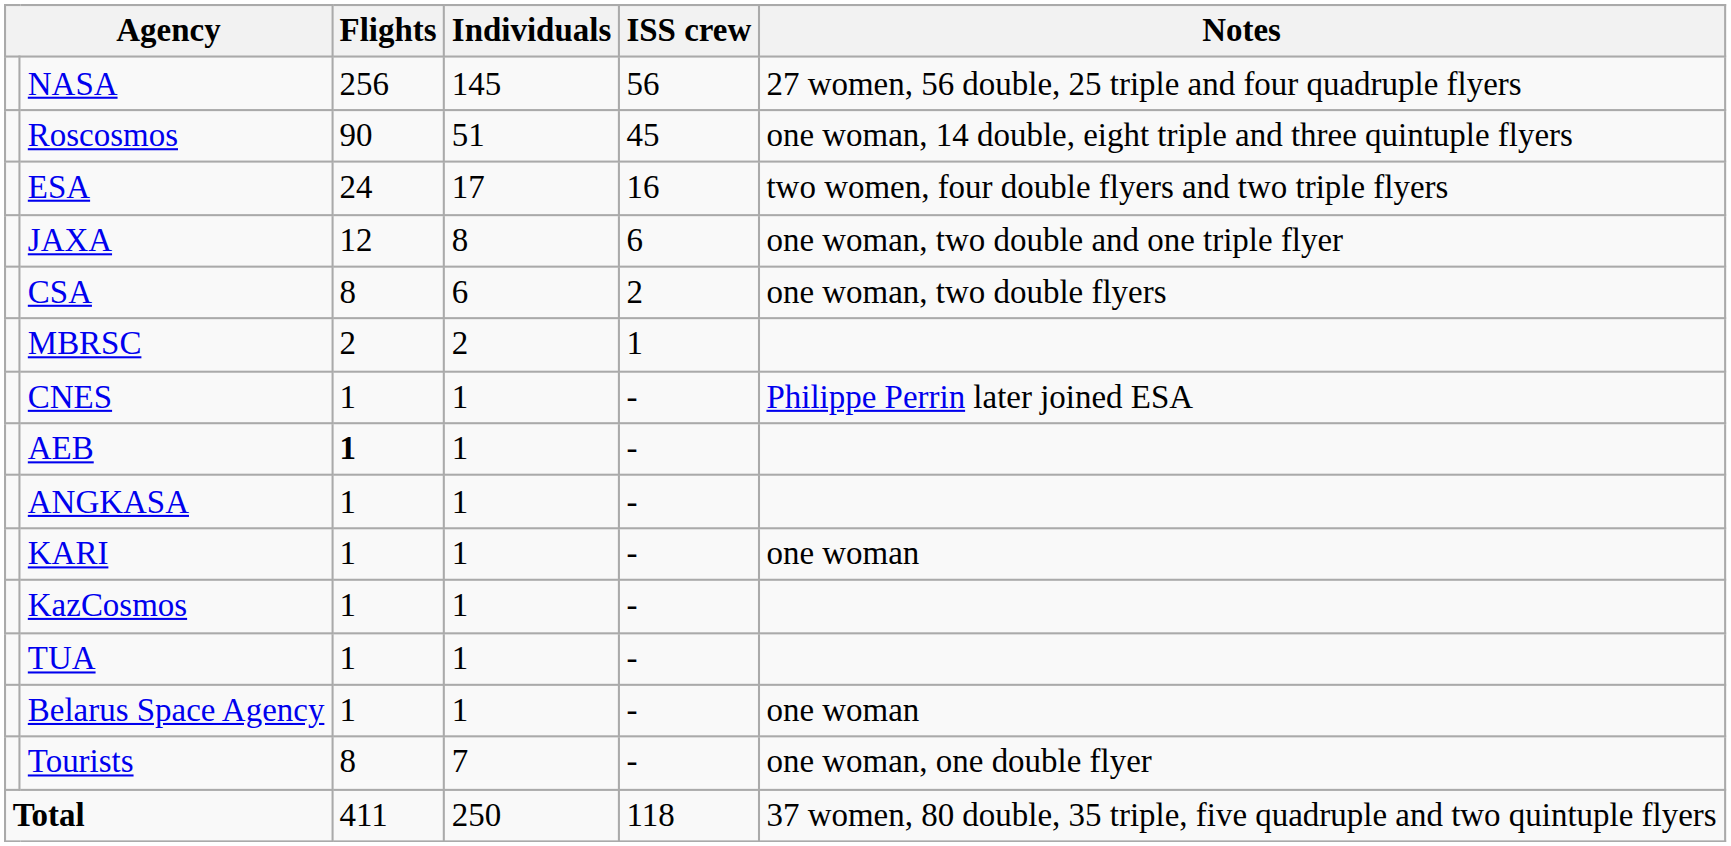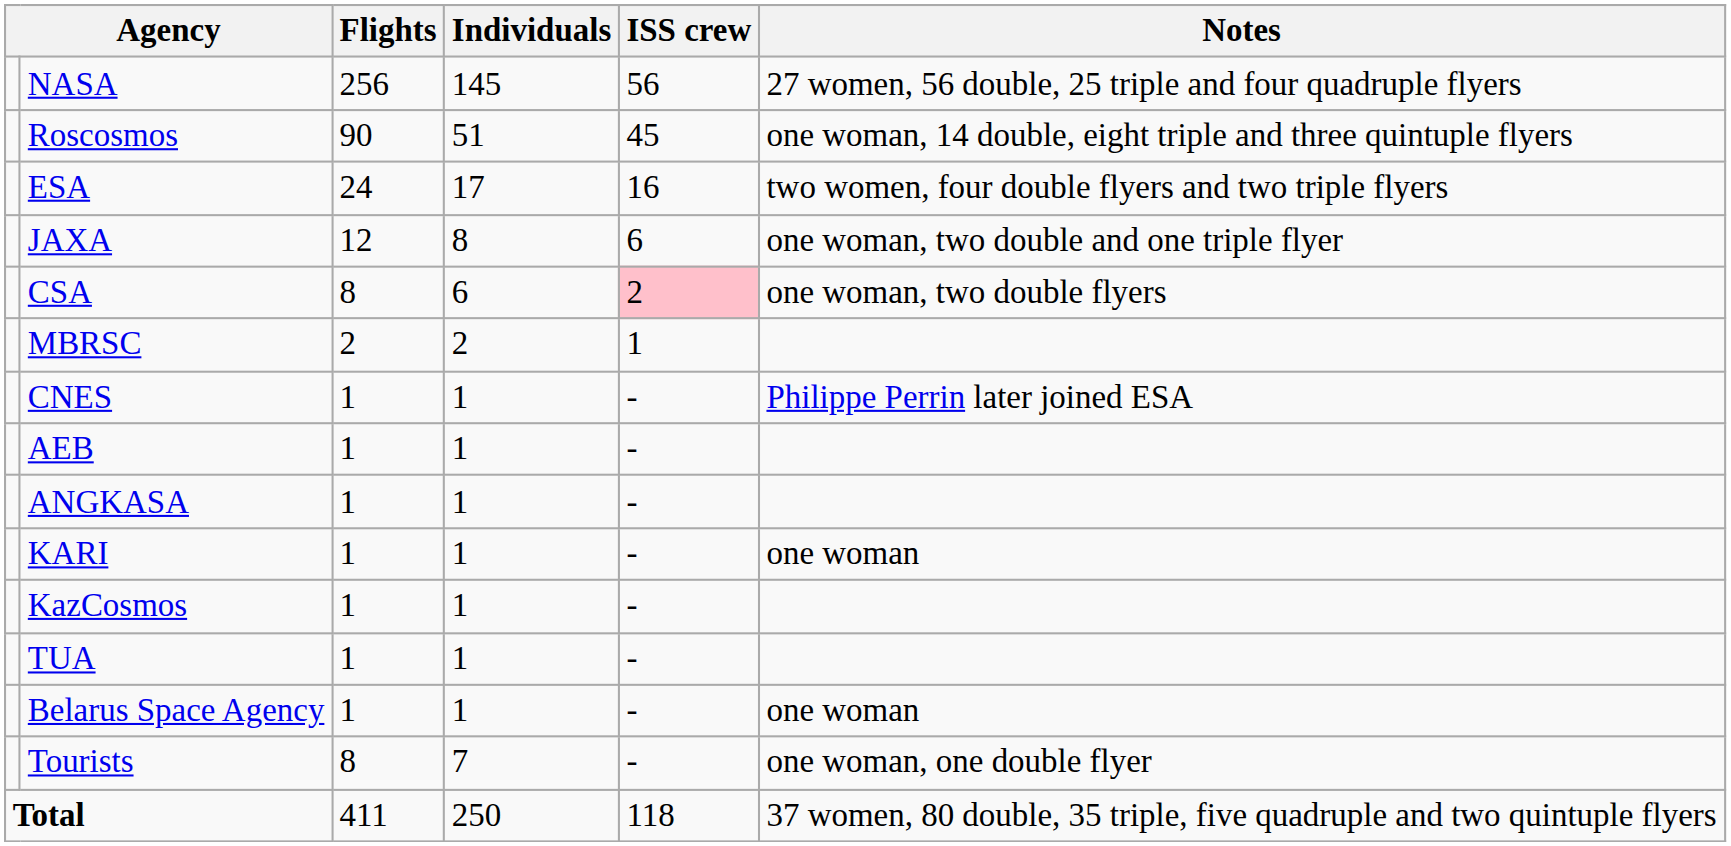CSA | ISS crew: no background -> pink background
AEB | Flights: bold -> normal
